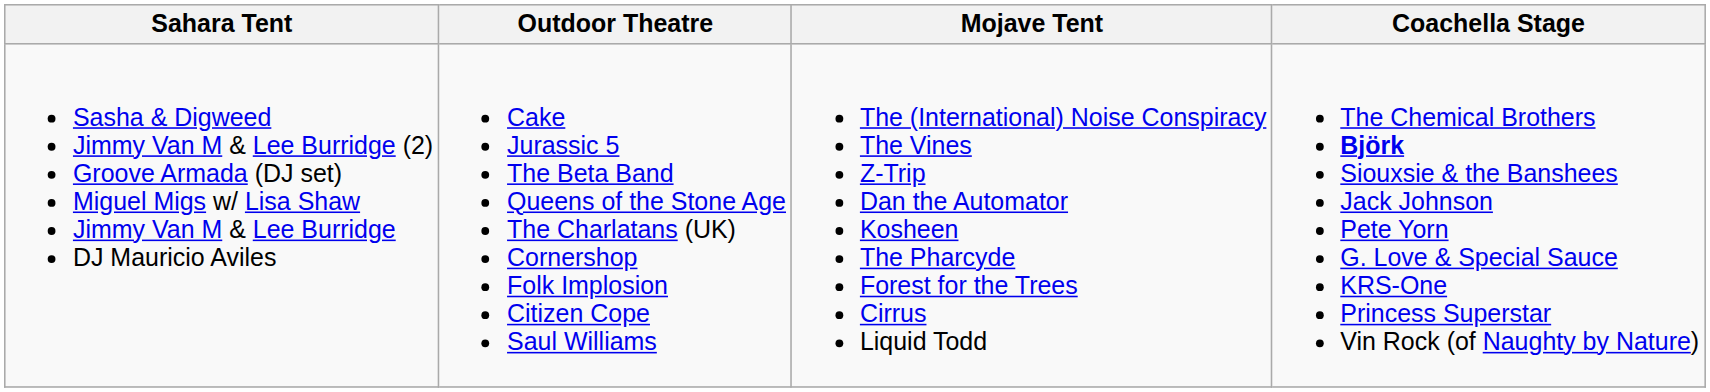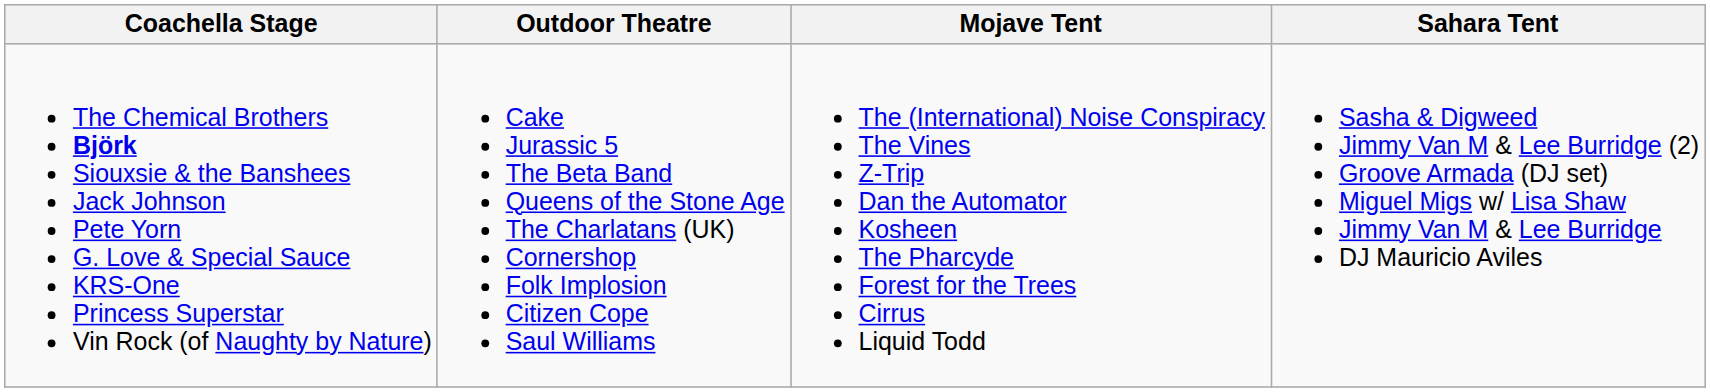columns swapped: Coachella Stage <-> Sahara Tent
